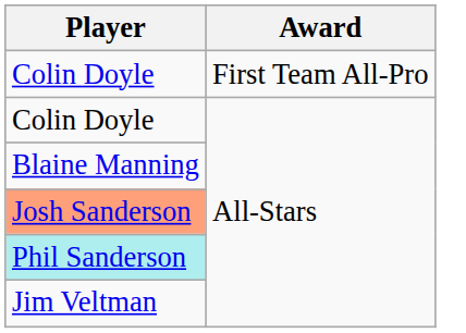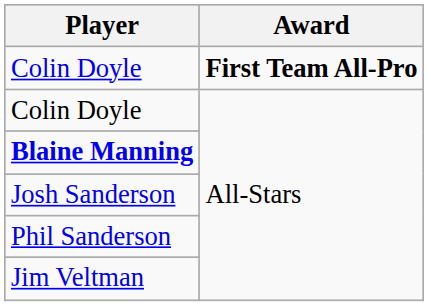row 2 | Award: normal -> bold
row 4 | Player: normal -> bold
row 5 | Player: lightsalmon background -> no background
row 6 | Player: paleturquoise background -> no background
